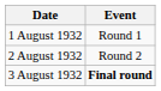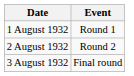3 August 1932 | Event: bold -> normal
